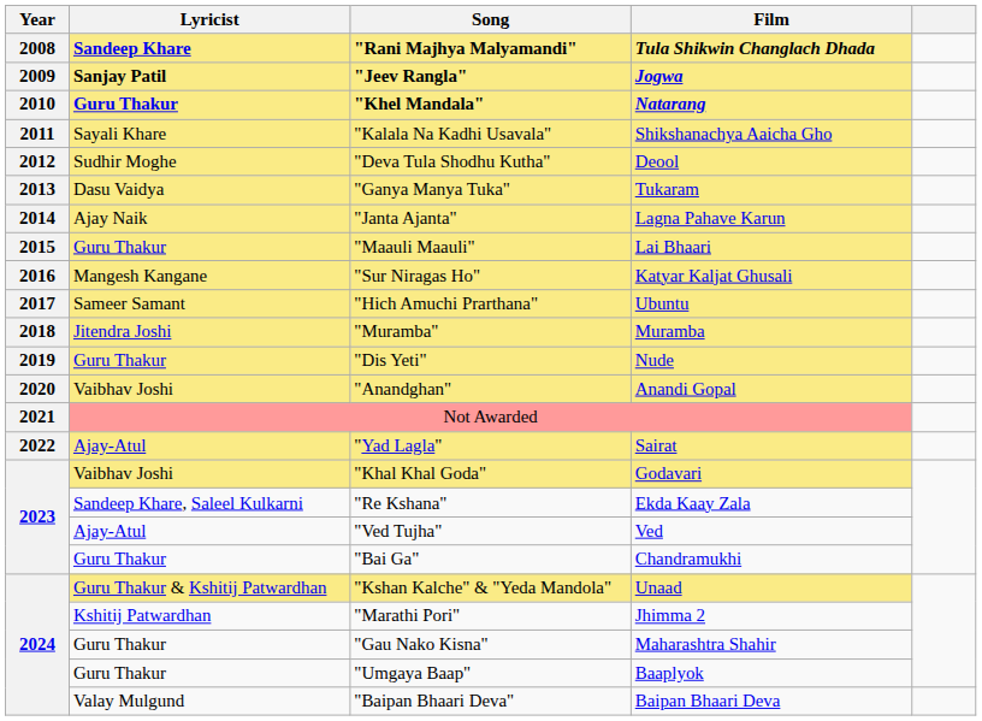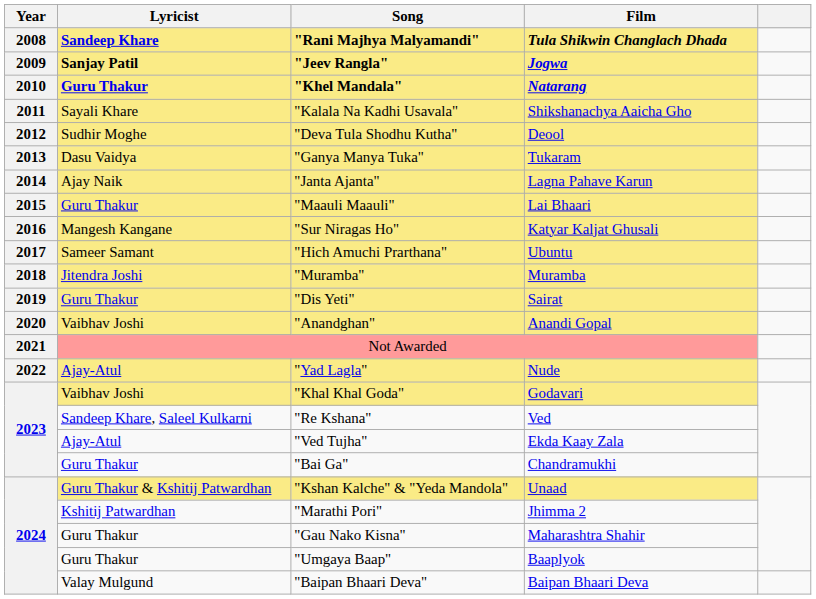"Dis Yeti" | Film: Nude -> Sairat
"Yad Lagla" | Film: Sairat -> Nude
"Re Kshana" | Film: Ekda Kaay Zala -> Ved
"Ved Tujha" | Film: Ved -> Ekda Kaay Zala
